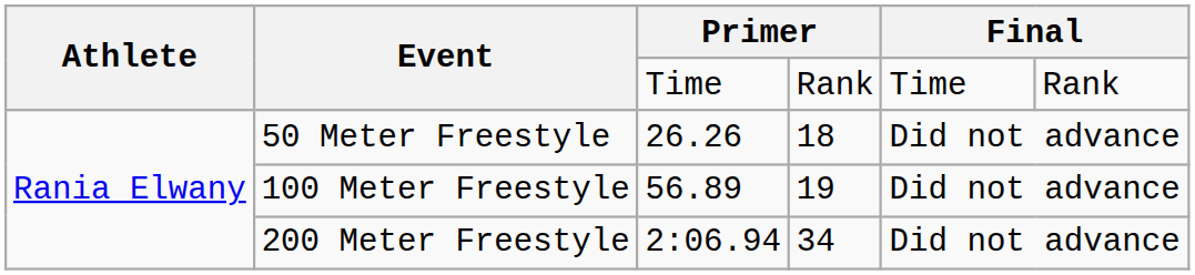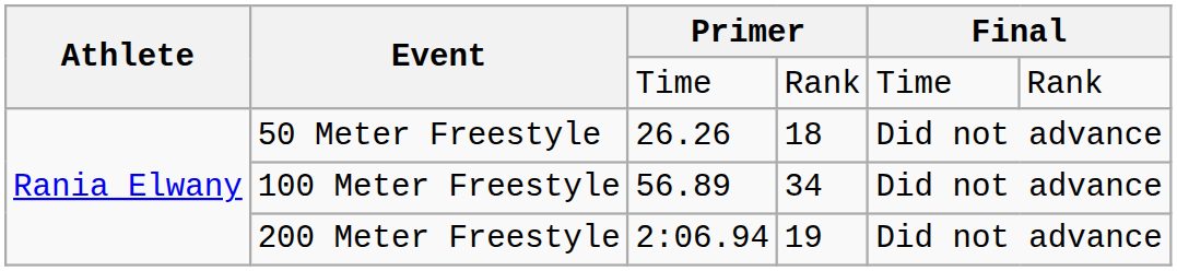100 Meter Freestyle | column 4: 19 -> 34
200 Meter Freestyle | column 4: 34 -> 19
